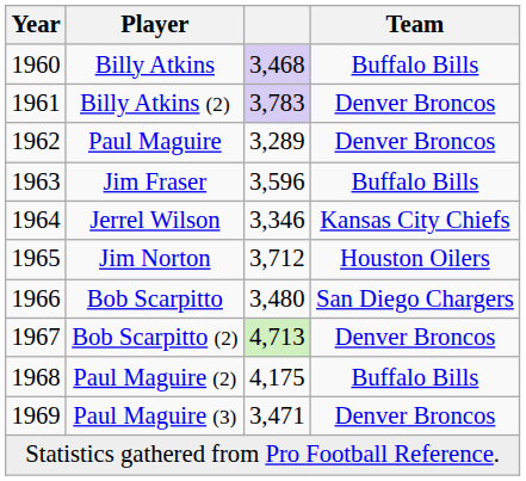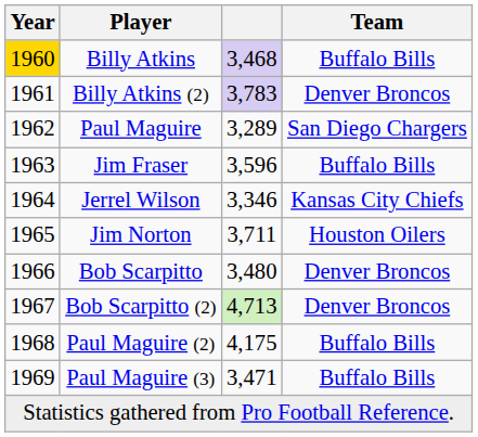Billy Atkins | Year: no background -> gold background
Paul Maguire | Team: Denver Broncos -> San Diego Chargers
Jim Norton | column 3: 3,712 -> 3,711
Bob Scarpitto | Team: San Diego Chargers -> Denver Broncos
Paul Maguire (3) | Team: Denver Broncos -> Buffalo Bills
